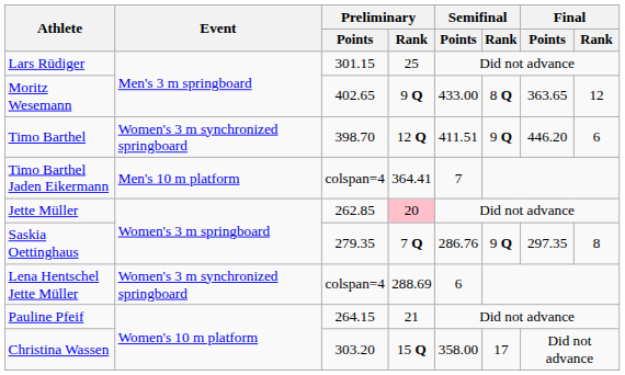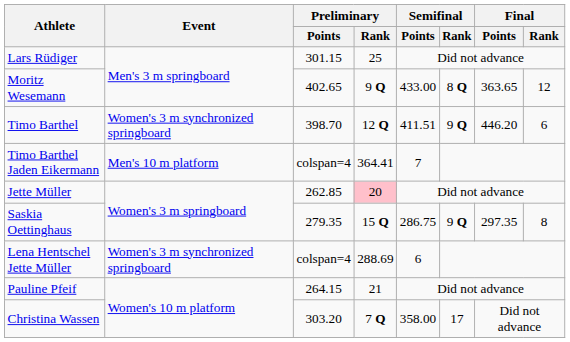Saskia Oettinghaus | Preliminary / Rank: 7 Q -> 15 Q
Saskia Oettinghaus | Semifinal / Points: 286.76 -> 286.75
Christina Wassen | Preliminary / Rank: 15 Q -> 7 Q
